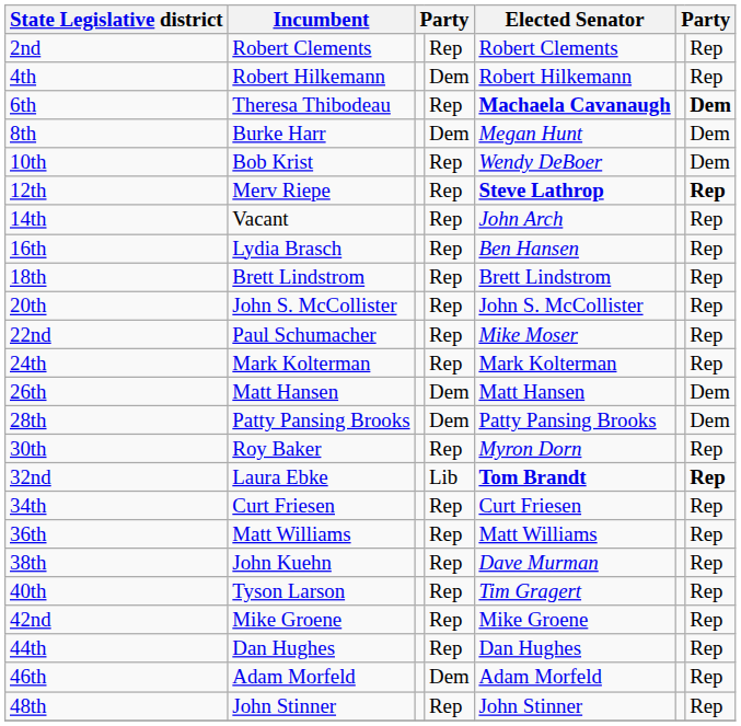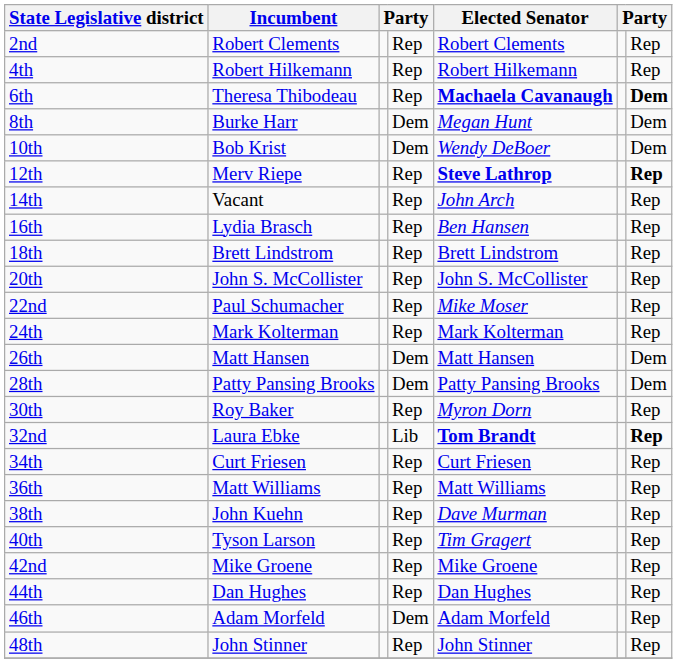4th | column 4: Dem -> Rep
10th | column 4: Rep -> Dem
